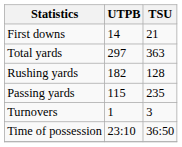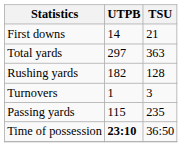rows swapped: Passing yards <-> Turnovers
Time of possession | UTPB: normal -> bold
